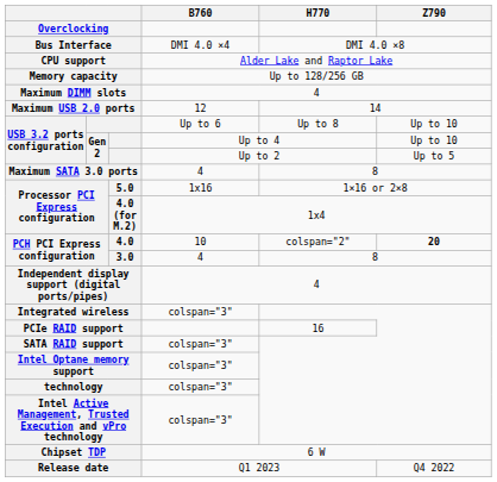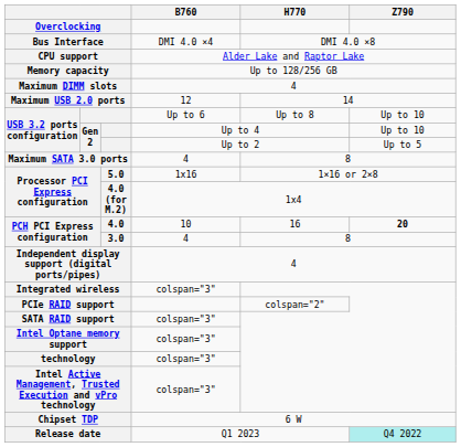4.0 | H770: colspan="2" -> 16
PCIe RAID support | H770: 16 -> colspan="2"
Release date | Z790: no background -> paleturquoise background
